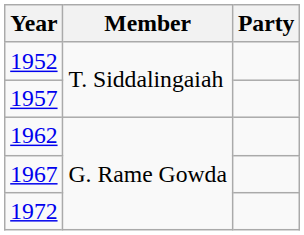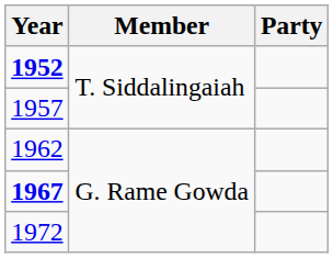1952 | Year: normal -> bold
1967 | Year: normal -> bold
